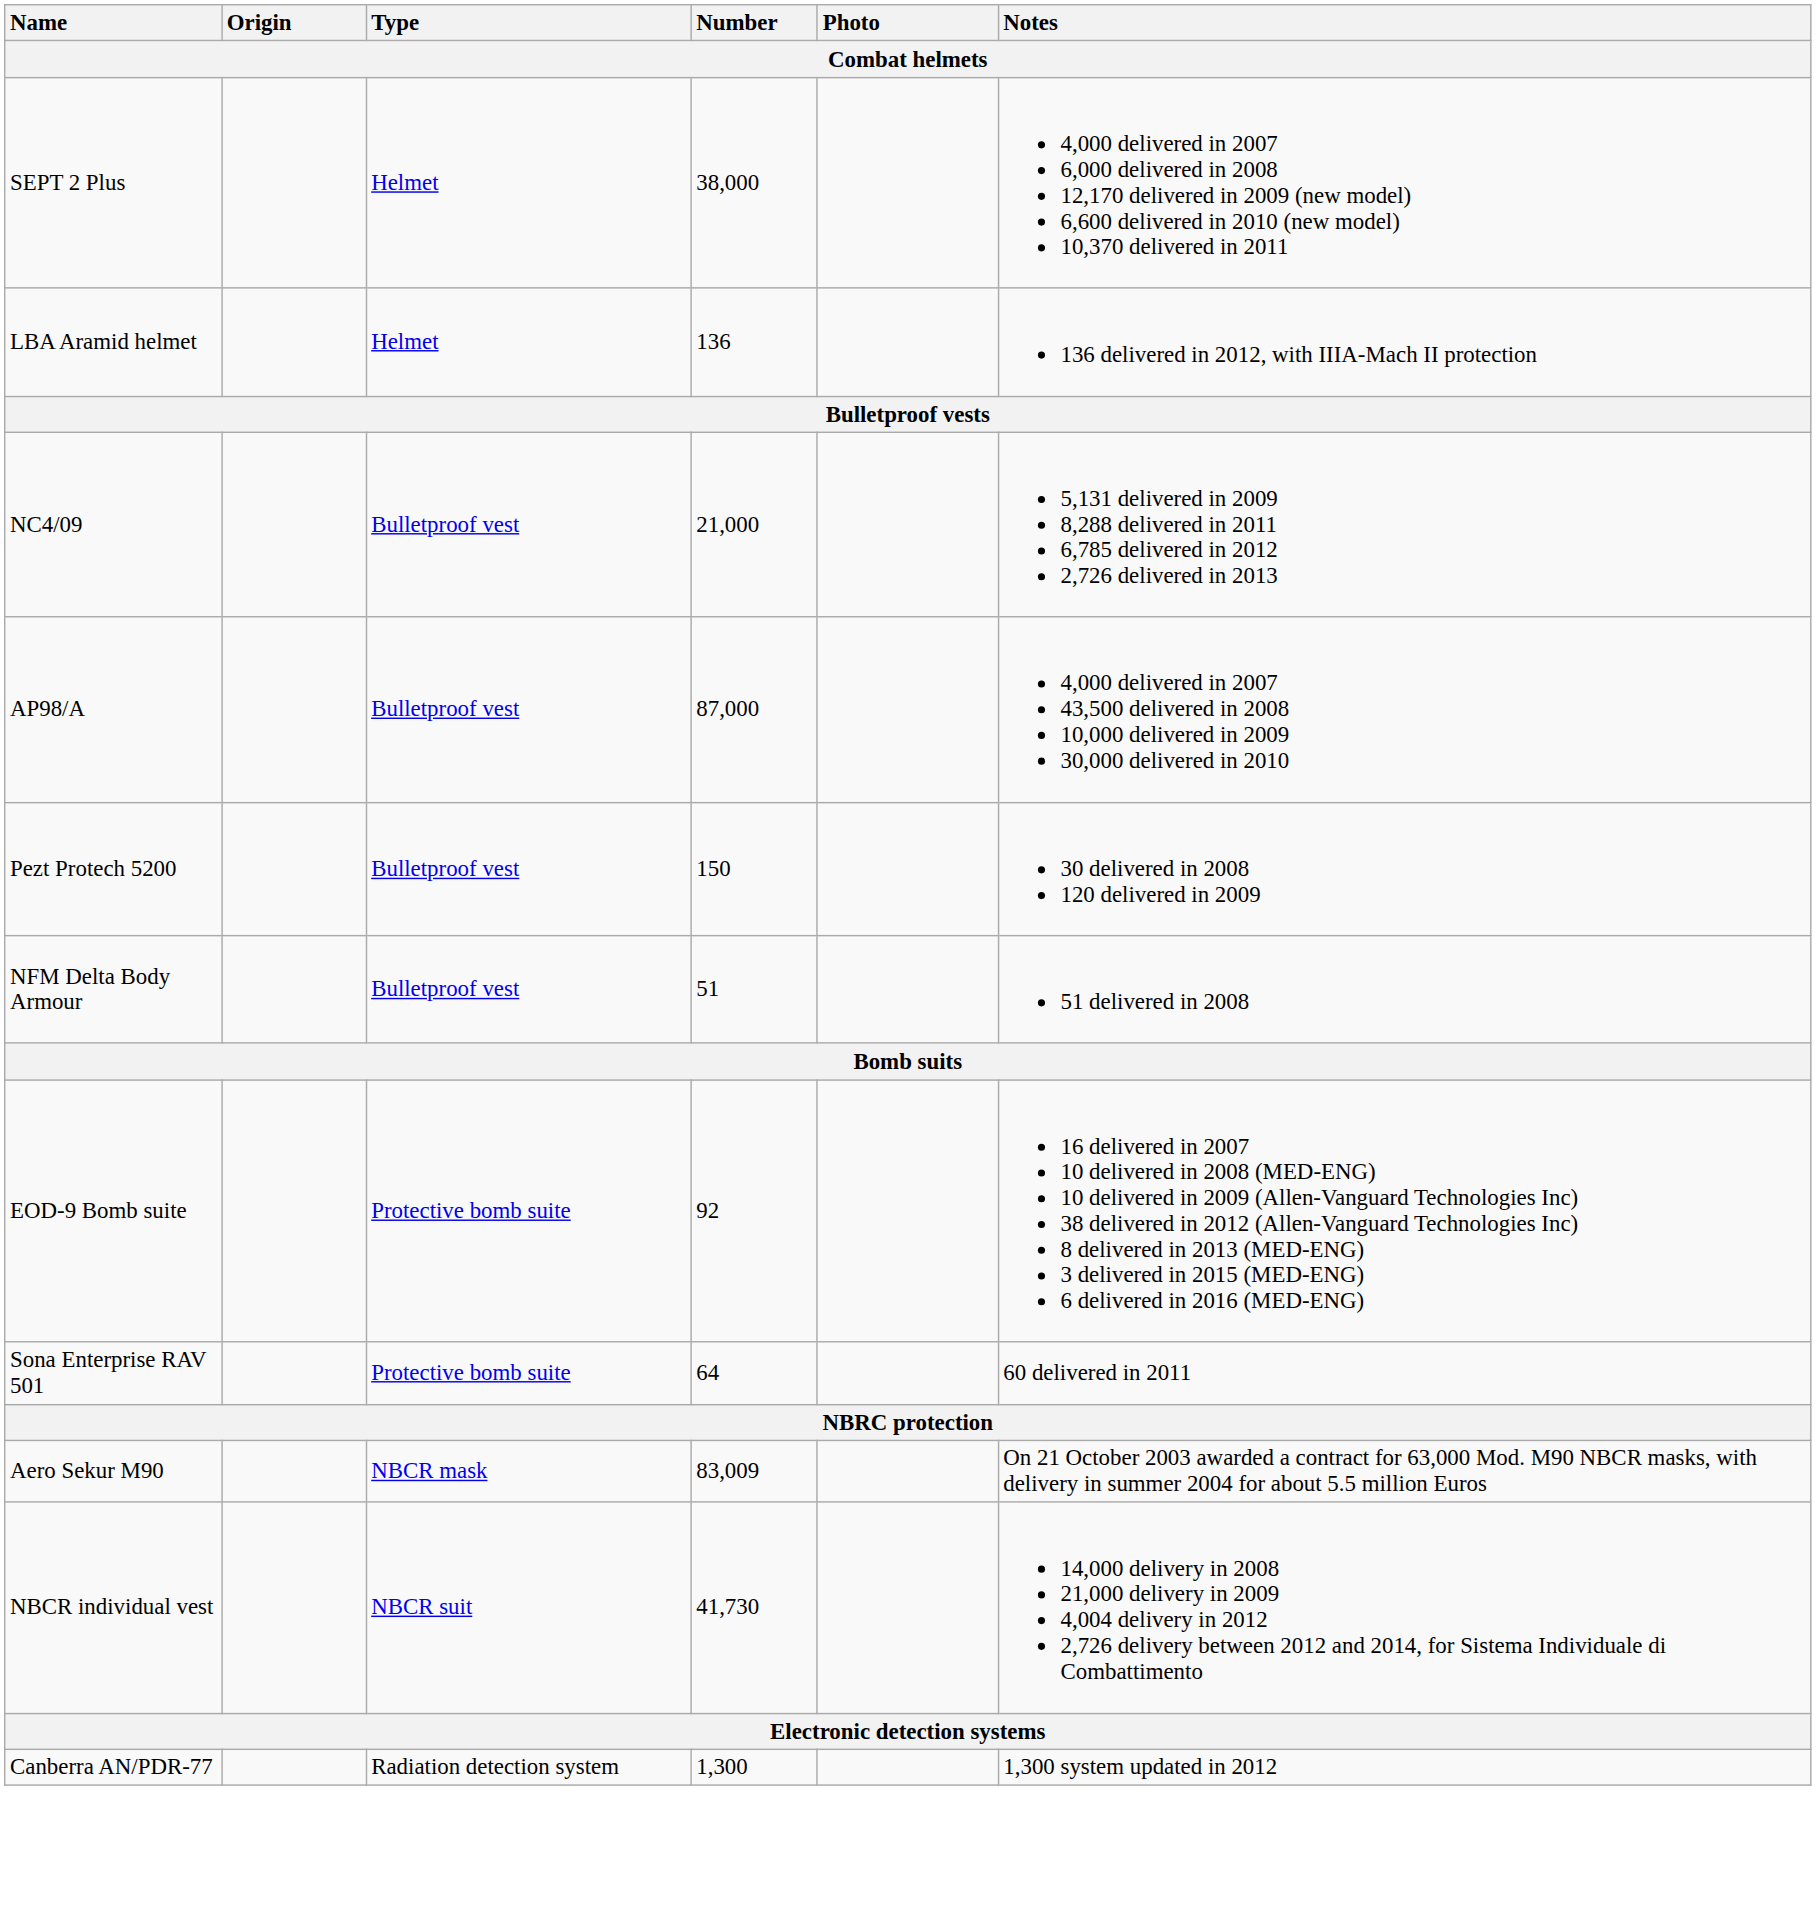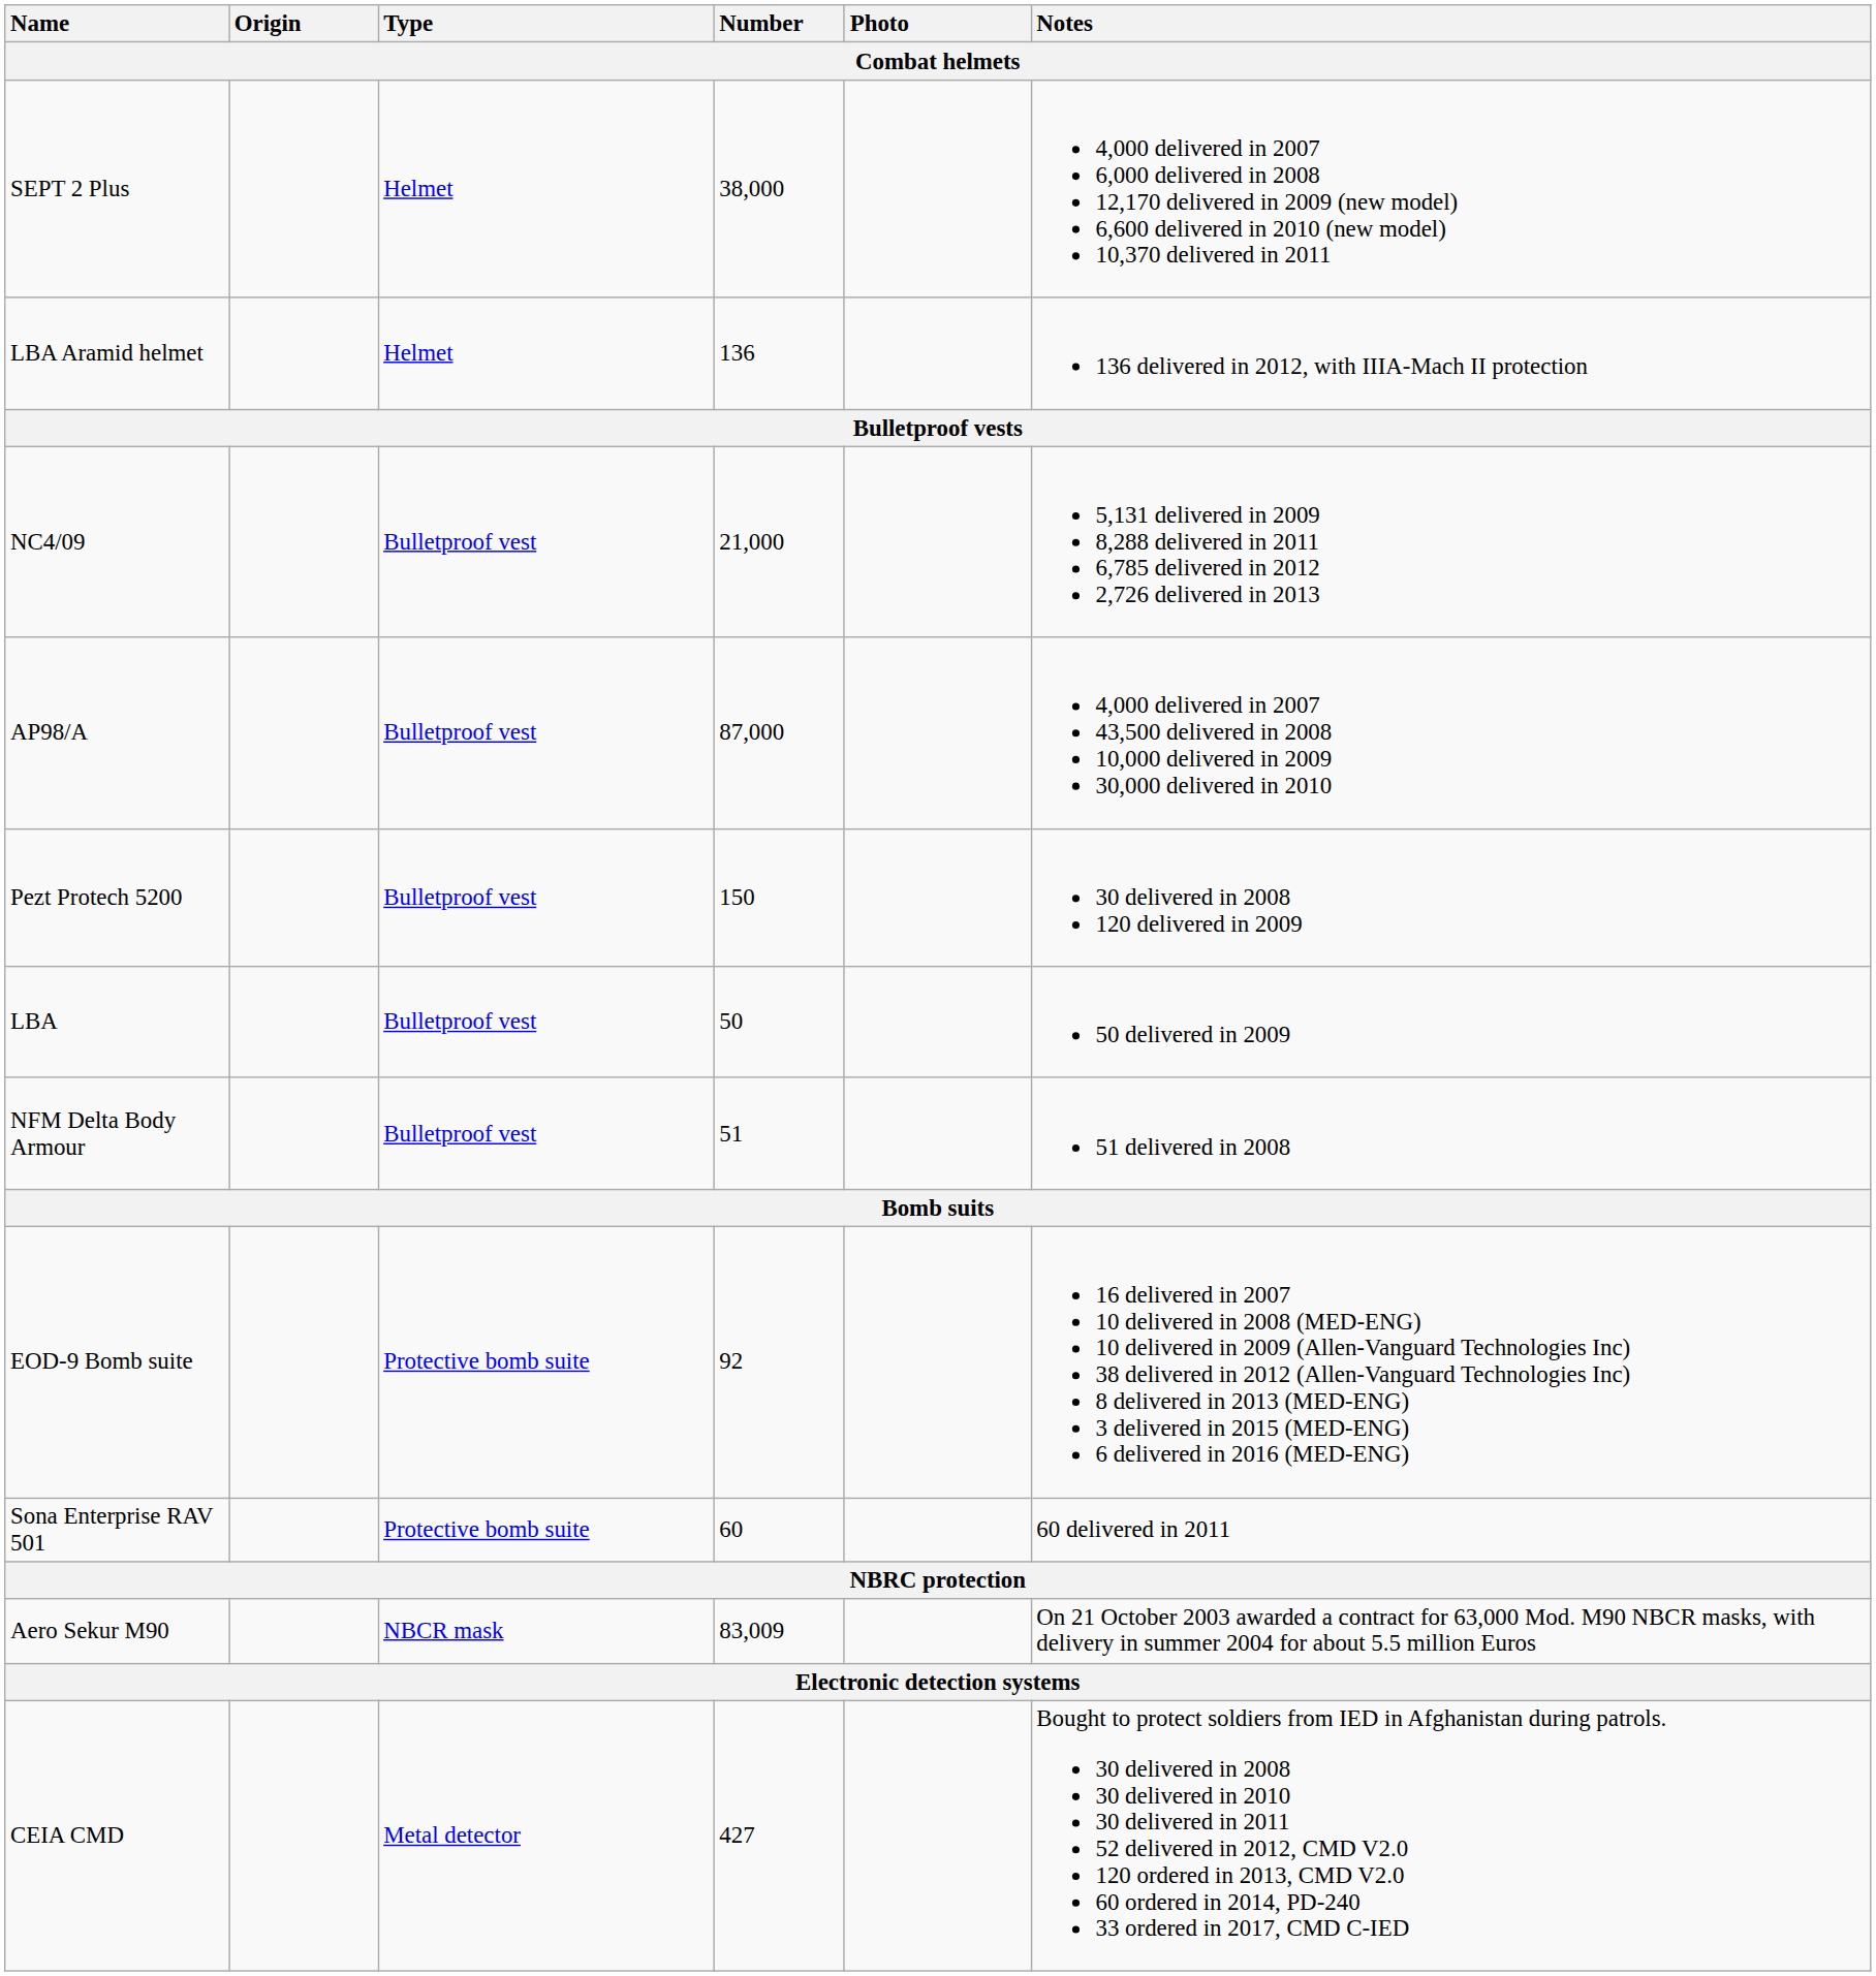+ row: LBA | Bulletproof vest | 50 | 50 delivered in 2009
Sona Enterprise RAV 501 | Number: 64 -> 60
- row: NBCR individual vest | NBCR suit | 41,730 | 14,000 delivery in 2008 21,000 delivery in 2009 4,004 delivery in 2012 2,726 delivery between 2012 and 2014, for Sistema Individuale di Combattimento
- row: Canberra AN/PDR-77 | Radiation detection system | 1,300 | 1,300 system updated in 2012
+ row: CEIA CMD | Metal detector | 427 | Bought to protect soldiers from IED in Afghanistan during patrols. 30 delivered in 2008 30 delivered in 2010 30 delivered in 2011 52 delivered in 2012, CMD V2.0 120 ordered in 2013, CMD V2.0 60 ordered in 2014, PD-240 33 ordered in 2017, CMD C-IED
